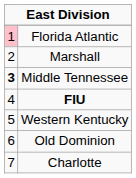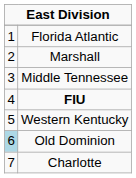Florida Atlantic | column 1: pink background -> no background
Middle Tennessee | column 1: bold -> normal
Old Dominion | column 1: no background -> lightblue background
